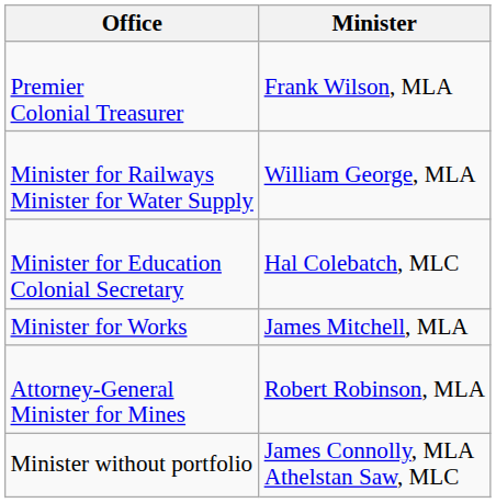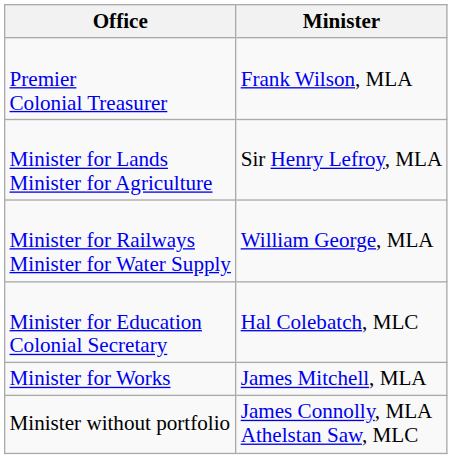+ row: Minister for Lands Minister for Agriculture | Sir Henry Lefroy, MLA
- row: Attorney-General Minister for Mines | Robert Robinson, MLA
